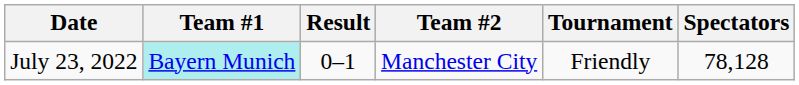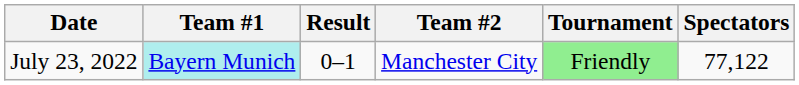July 23, 2022 | Tournament: no background -> lightgreen background
July 23, 2022 | Spectators: 78,128 -> 77,122
